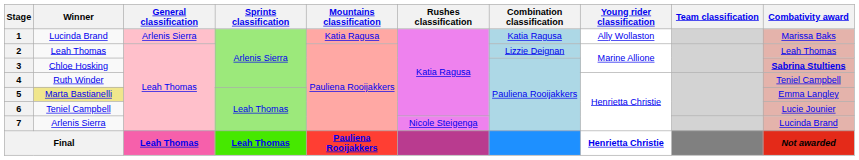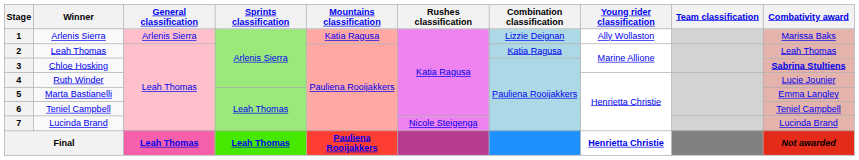1 | Winner: Lucinda Brand -> Arlenis Sierra
1 | Combination classification: Katia Ragusa -> Lizzie Deignan
2 | Combination classification: Lizzie Deignan -> Katia Ragusa
4 | Combativity award: Teniel Campbell -> Lucie Jounier
5 | Winner: khaki background -> no background
6 | Combativity award: Lucie Jounier -> Teniel Campbell
7 | Winner: Arlenis Sierra -> Lucinda Brand
